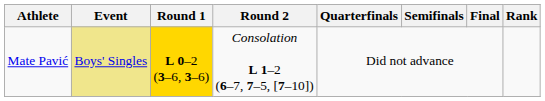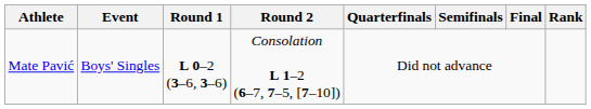Mate Pavić | Event: khaki background -> no background
Mate Pavić | Round 1: gold background -> no background
